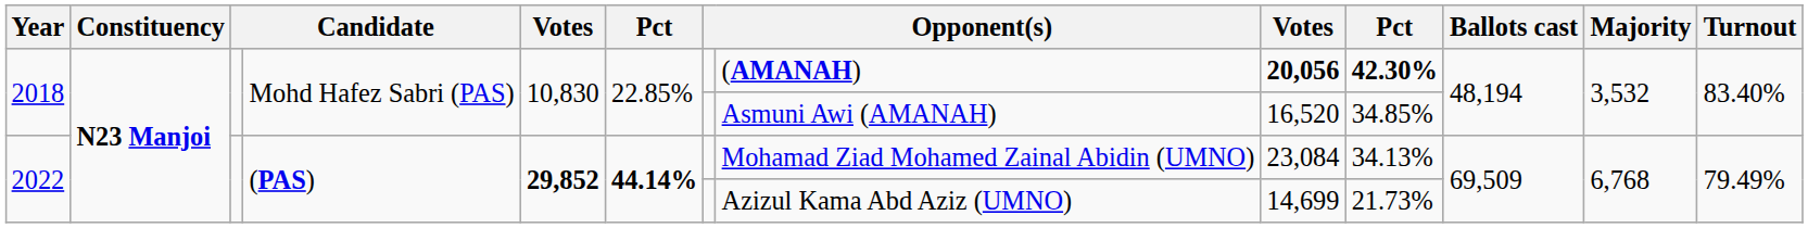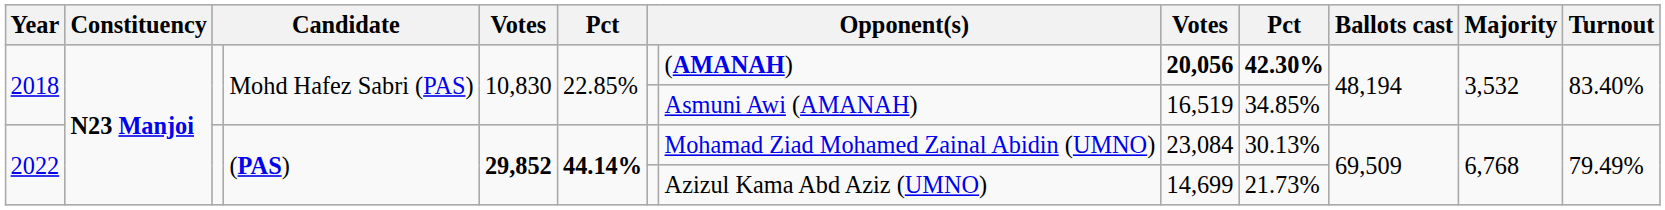row 3 | column 9: 16,520 -> 16,519
row 4 | column 10: 34.13% -> 30.13%
